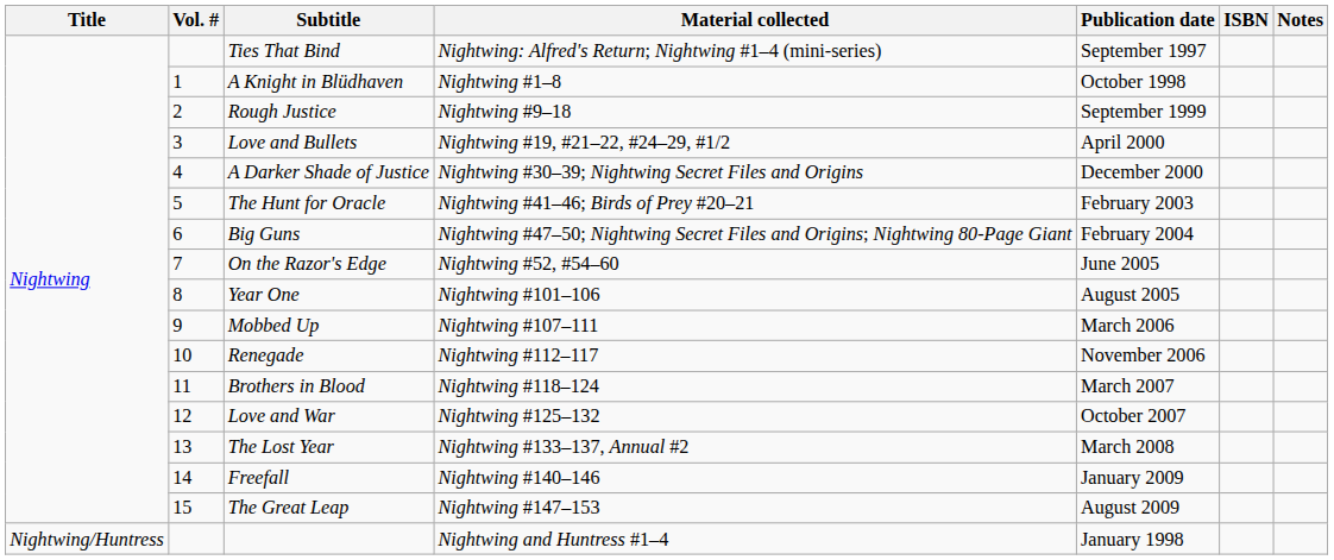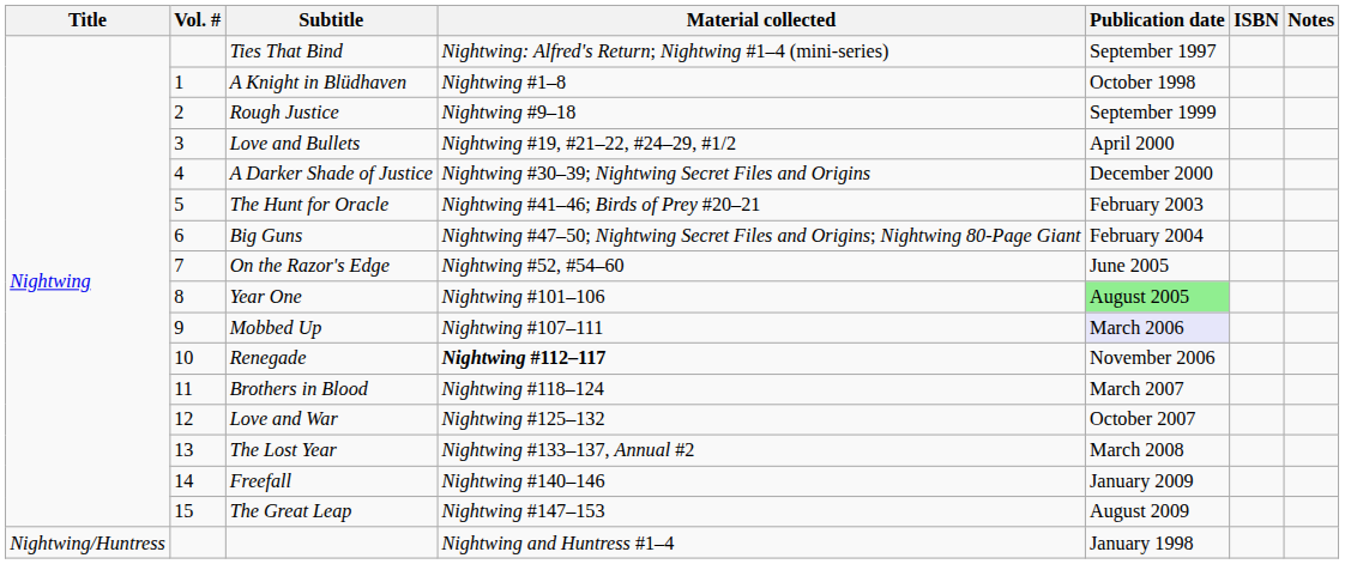Year One | Publication date: no background -> lightgreen background
Mobbed Up | Publication date: no background -> lavender background
Renegade | Material collected: normal -> bold
